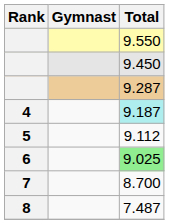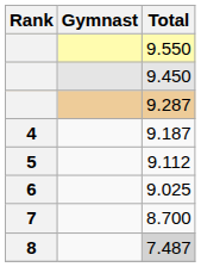9.187 | Total: paleturquoise background -> no background
9.025 | Total: lightgreen background -> no background
7.487 | Total: no background -> lightgrey background
